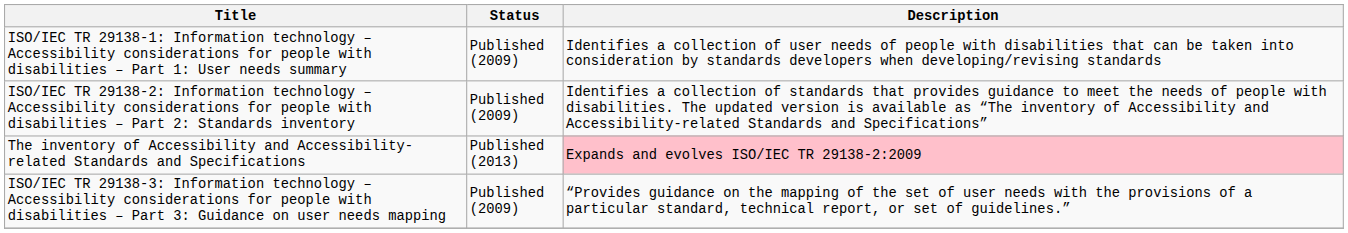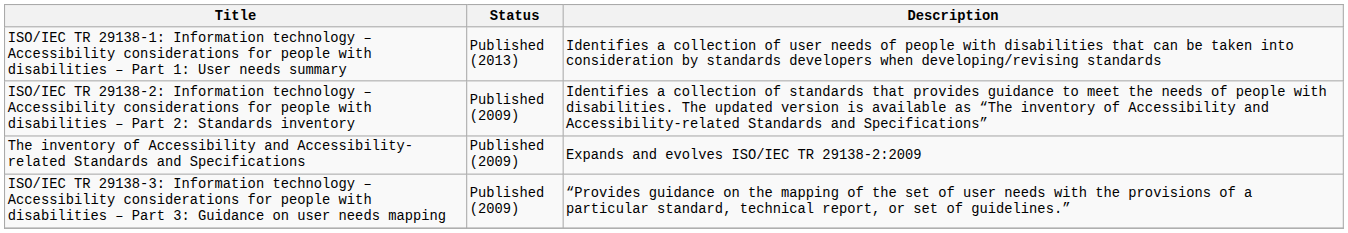row 2 | Status: Published (2009) -> Published (2013)
row 4 | Status: Published (2013) -> Published (2009)
row 4 | Description: pink background -> no background
